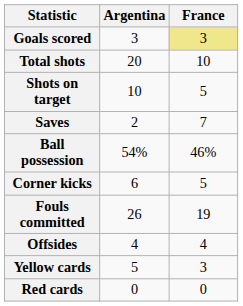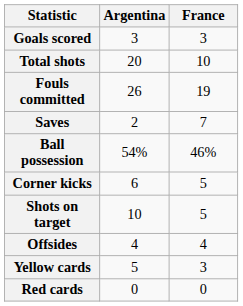Goals scored | France: khaki background -> no background
rows swapped: Shots on target <-> Fouls committed
